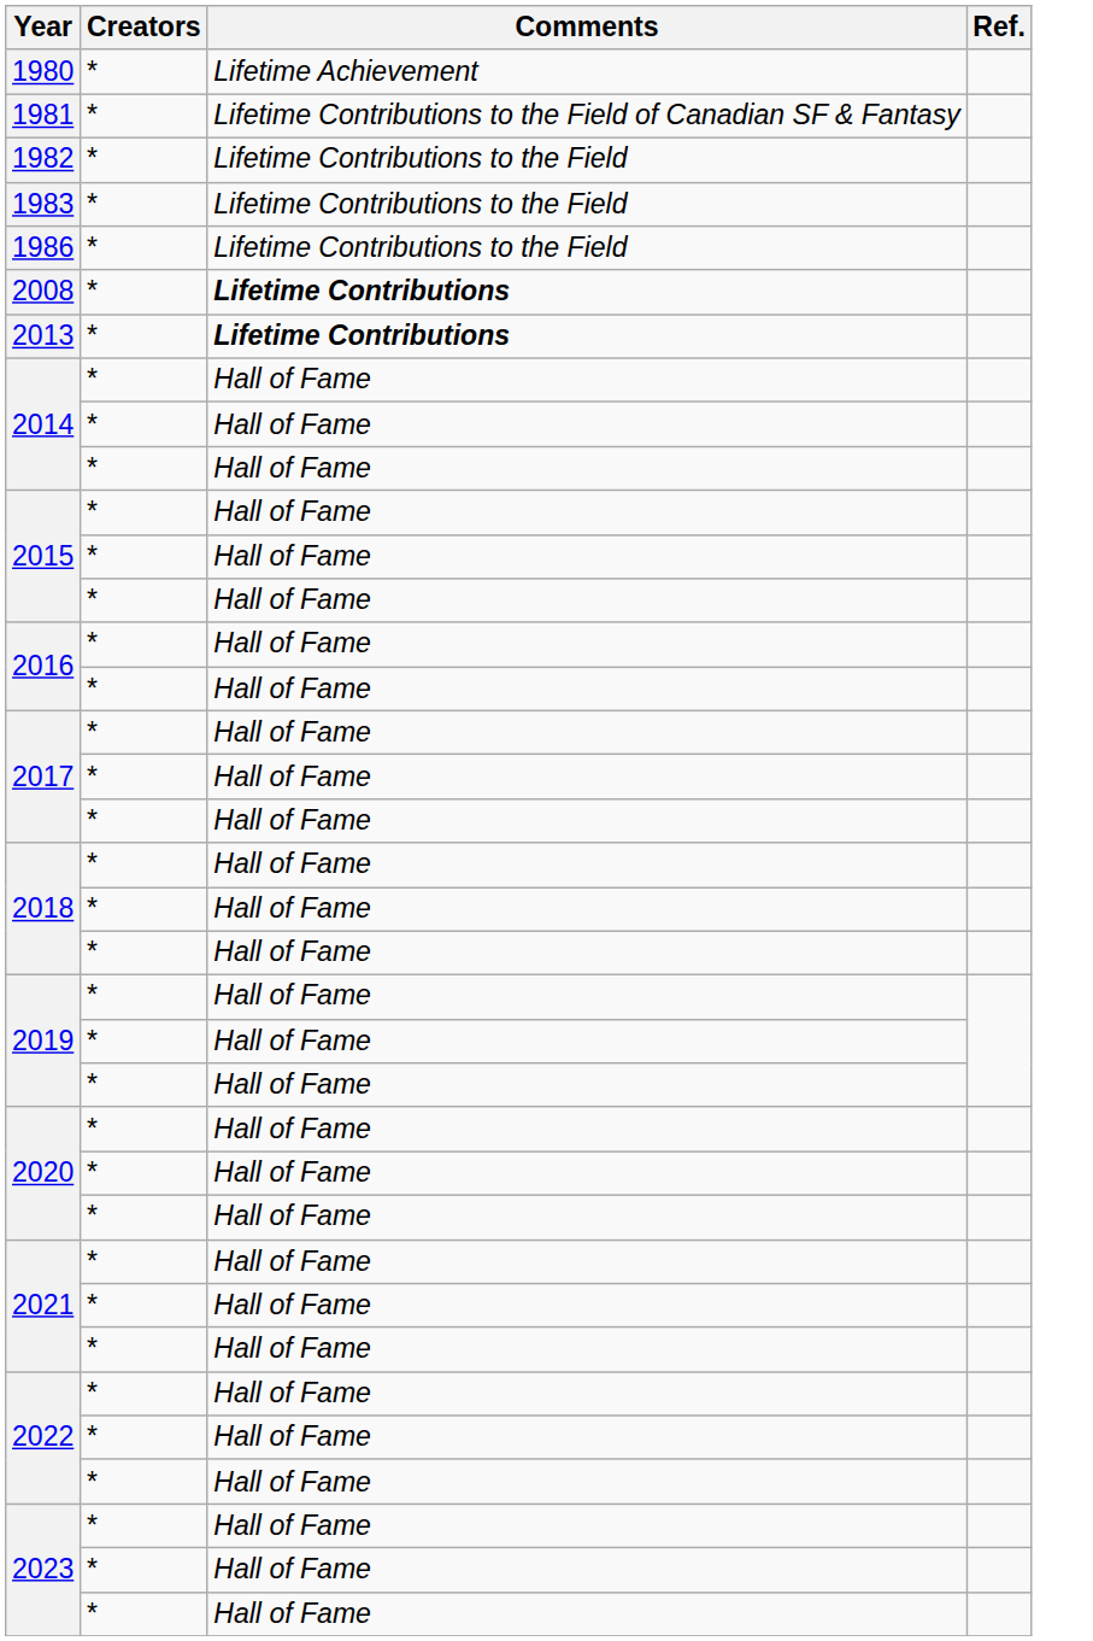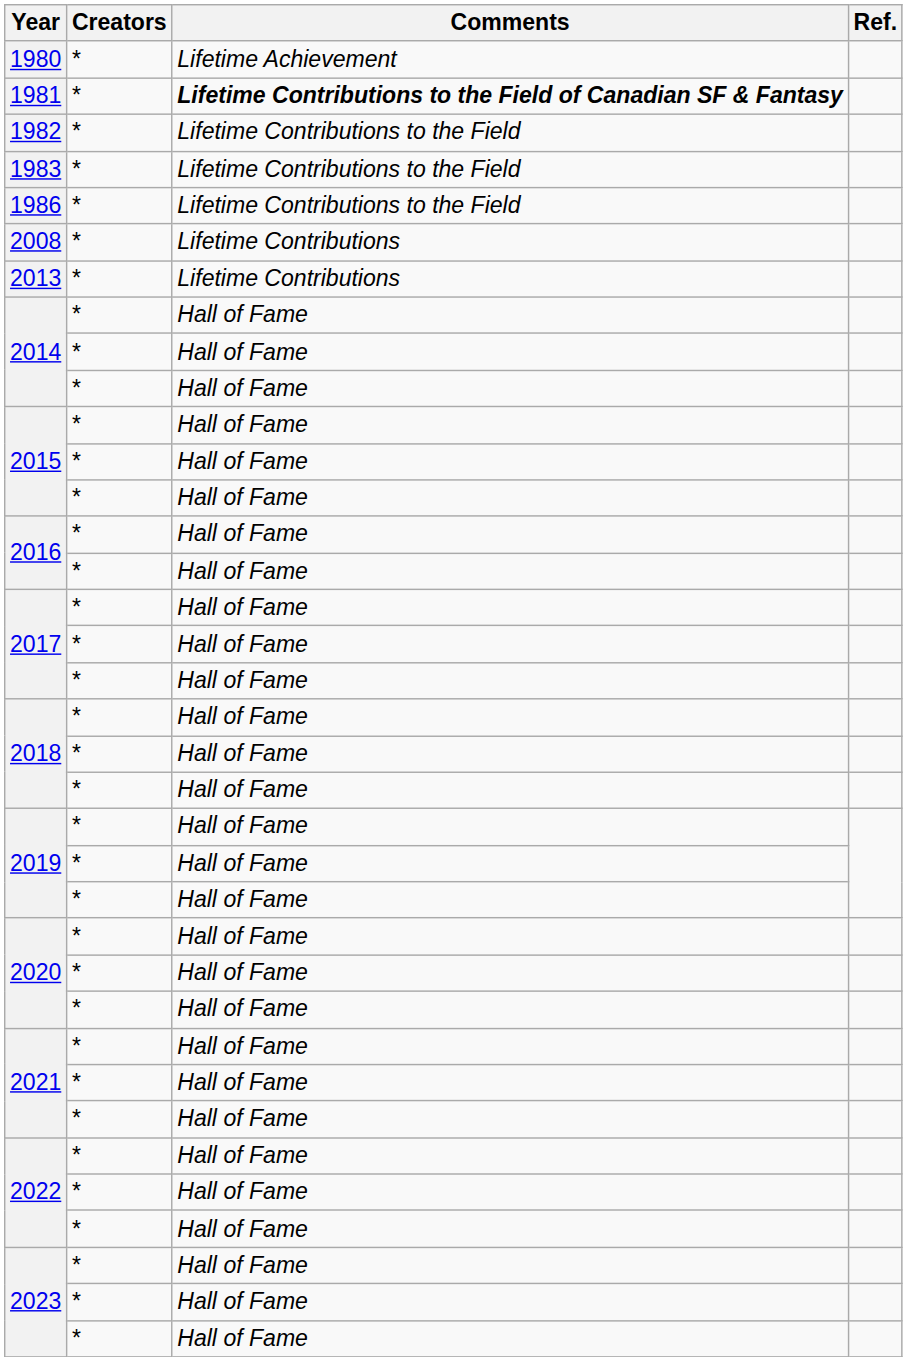1981 | Comments: normal -> bold
2008 | Comments: bold -> normal
2013 | Comments: bold -> normal
